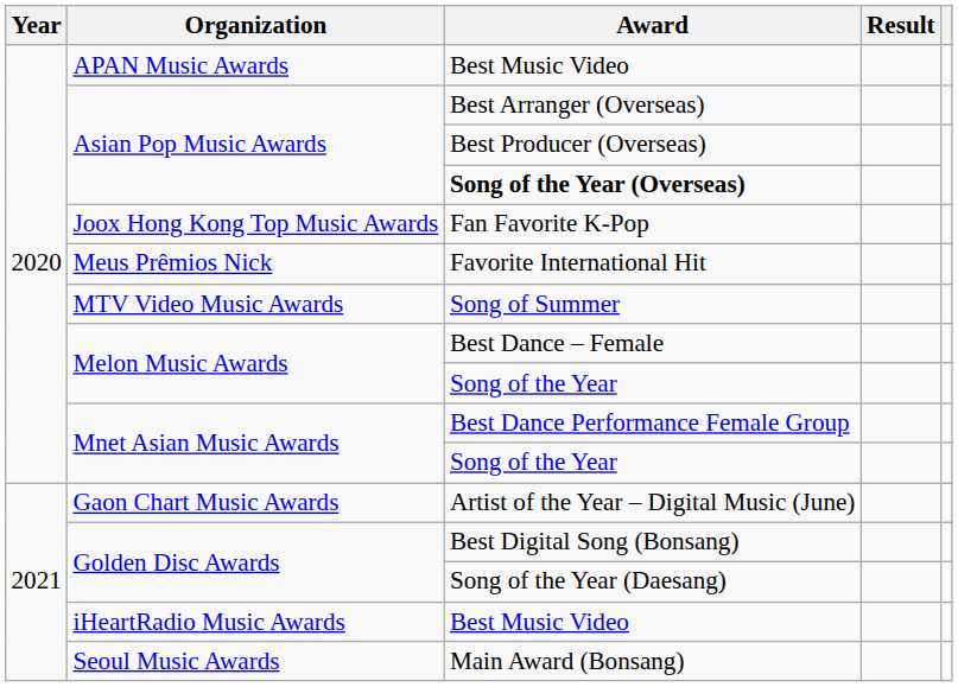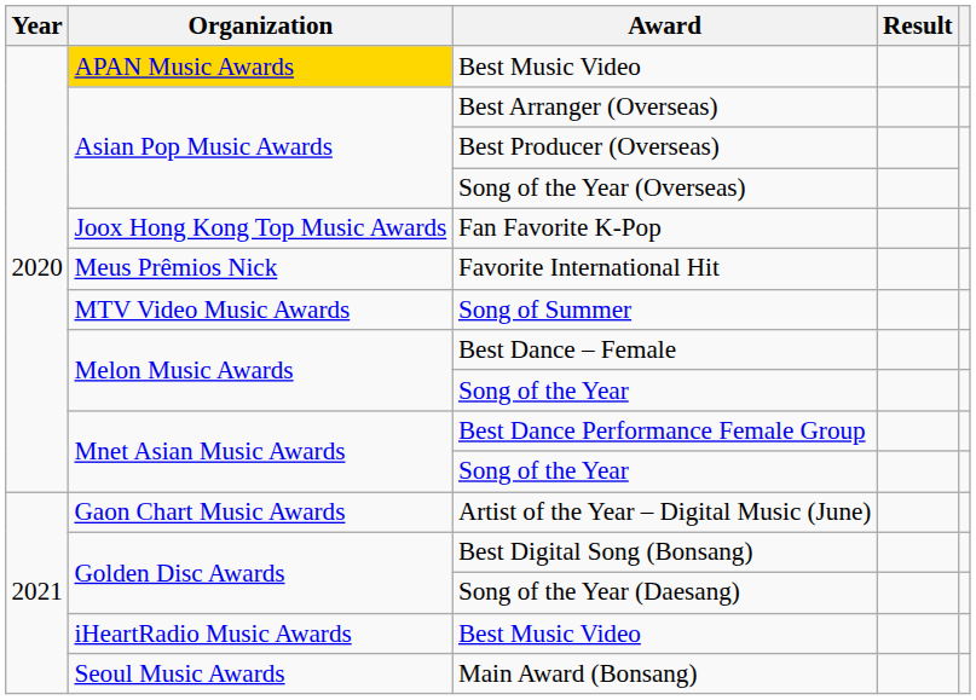APAN Music Awards / Best Music Video | Organization: no background -> gold background
Song of the Year (Overseas) | Award: bold -> normal
